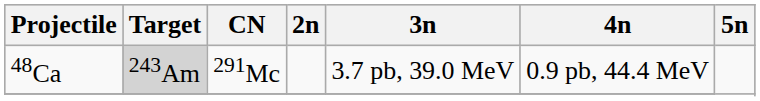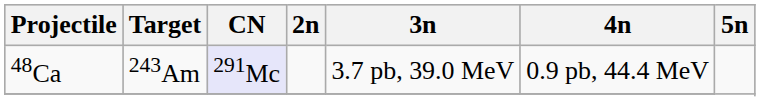48Ca | Target: lightgrey background -> no background
48Ca | CN: no background -> lavender background
